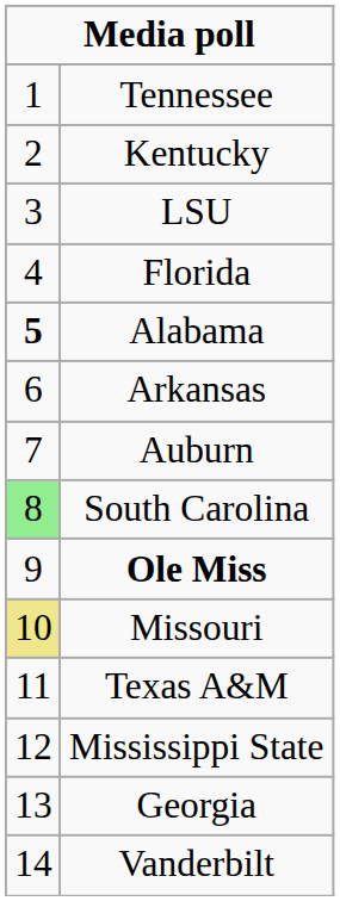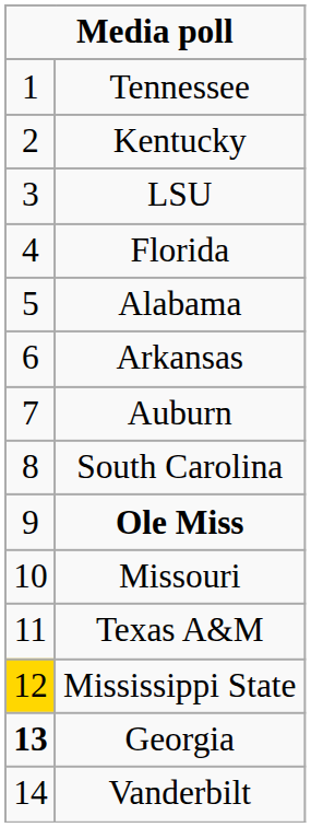Alabama | column 1: bold -> normal
South Carolina | column 1: lightgreen background -> no background
Missouri | column 1: khaki background -> no background
Mississippi State | column 1: no background -> gold background
Georgia | column 1: normal -> bold
